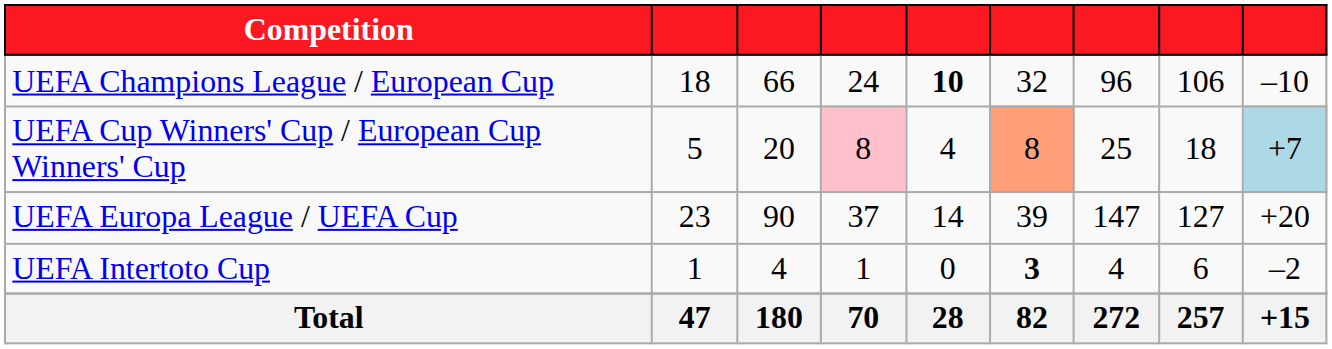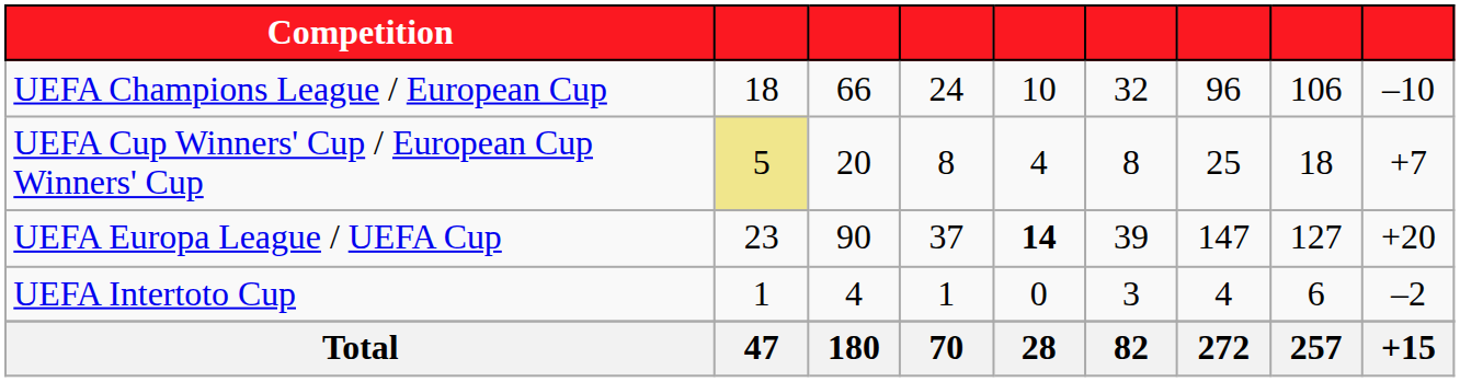UEFA Champions League / European Cup | column 5: bold -> normal
UEFA Cup Winners' Cup / European Cup Winners' Cup | column 2: no background -> khaki background
UEFA Cup Winners' Cup / European Cup Winners' Cup | column 4: pink background -> no background
UEFA Cup Winners' Cup / European Cup Winners' Cup | column 6: lightsalmon background -> no background
UEFA Cup Winners' Cup / European Cup Winners' Cup | column 9: lightblue background -> no background
UEFA Europa League / UEFA Cup | column 5: normal -> bold
UEFA Intertoto Cup | column 6: bold -> normal
